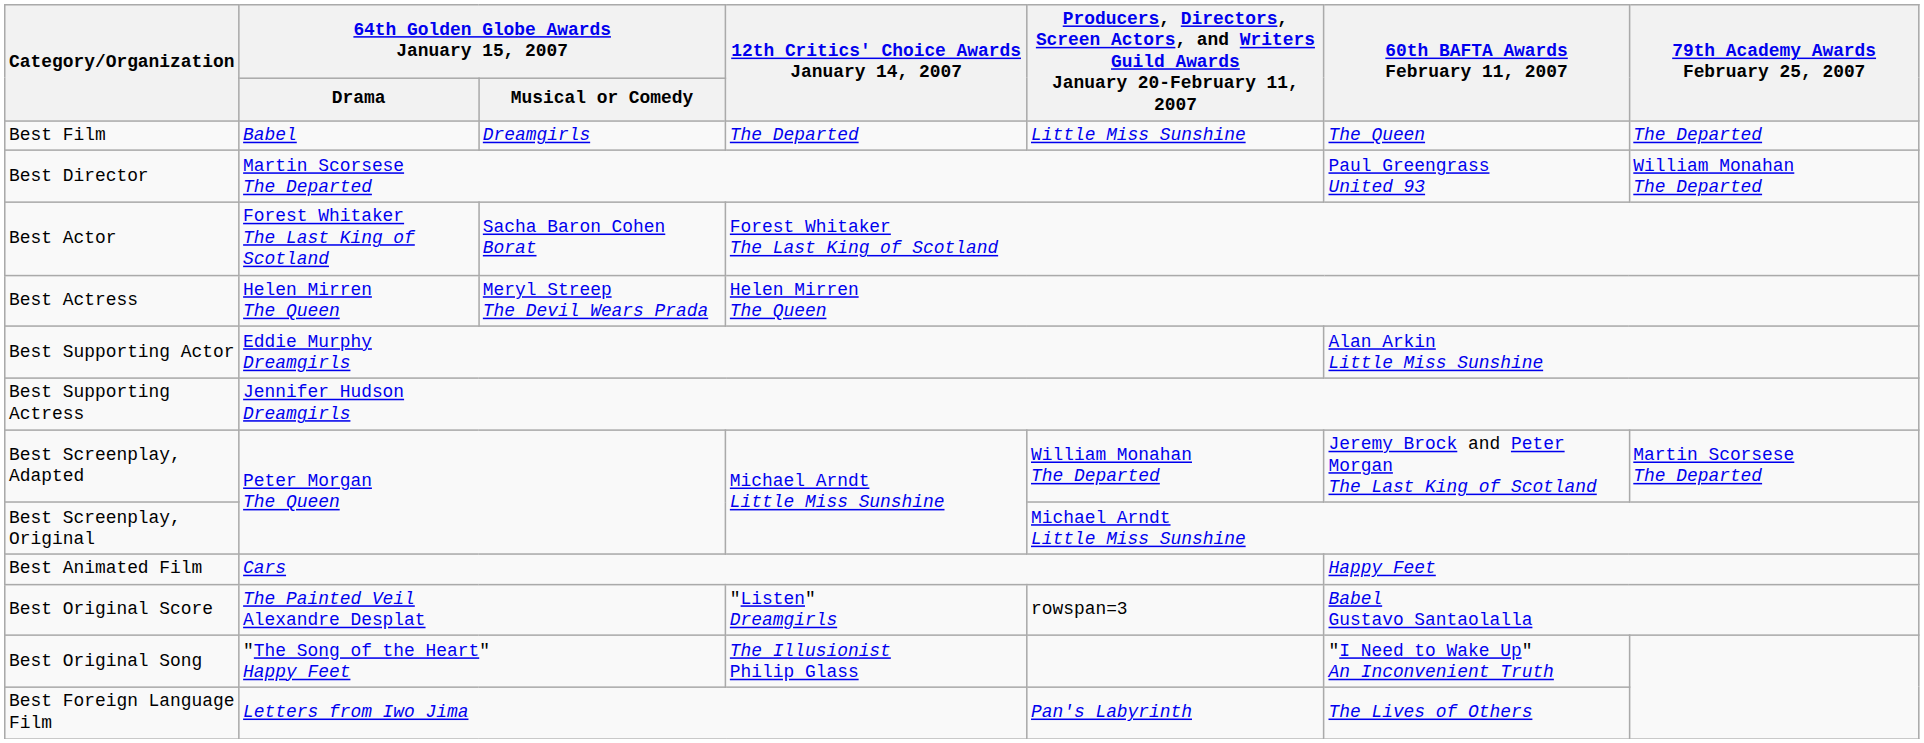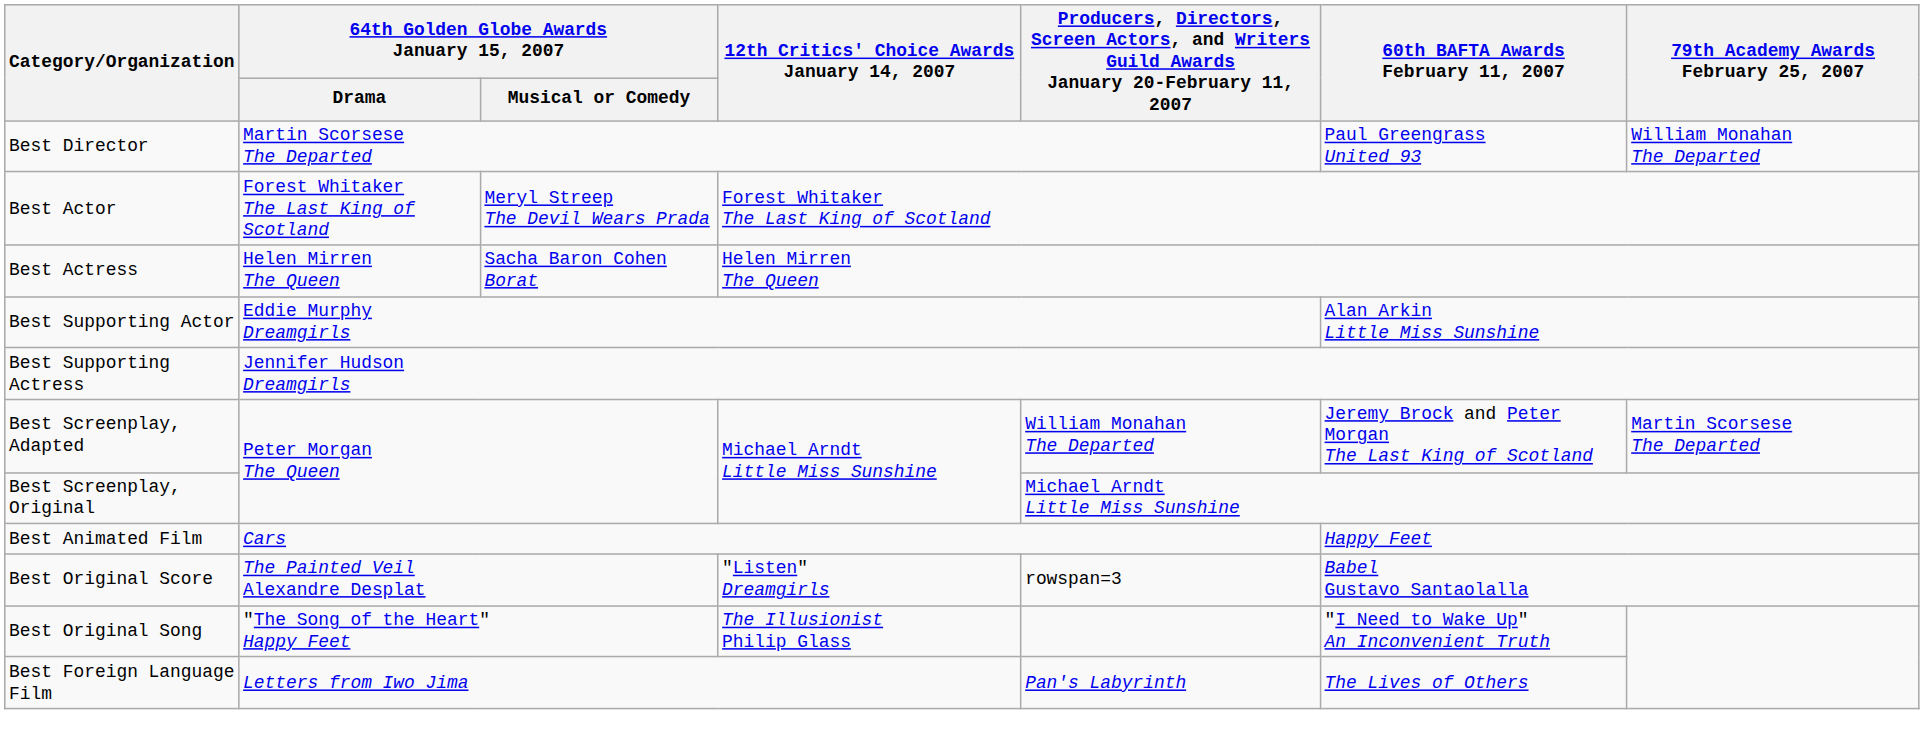- row: Best Film | Babel | Dreamgirls | The Departed | Little Miss Sunshine | The Queen | The Departed
Best Actor | column 3: Sacha Baron Cohen Borat -> Meryl Streep The Devil Wears Prada
Best Actress | column 3: Meryl Streep The Devil Wears Prada -> Sacha Baron Cohen Borat
